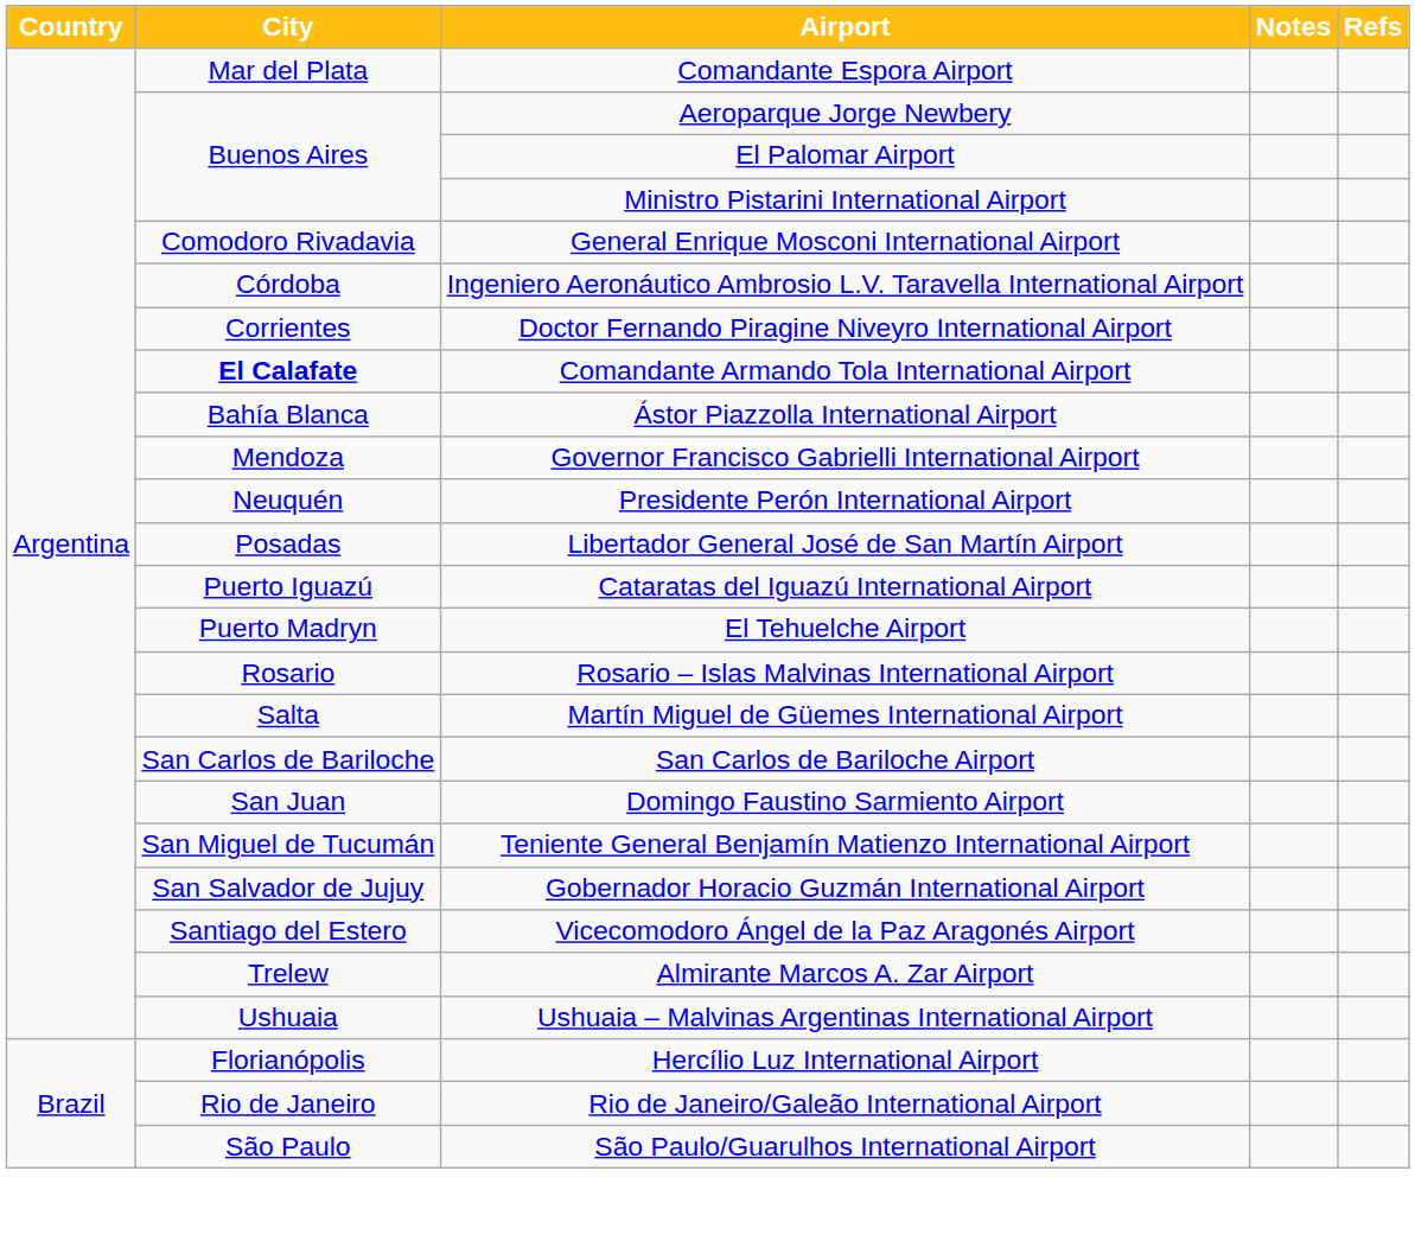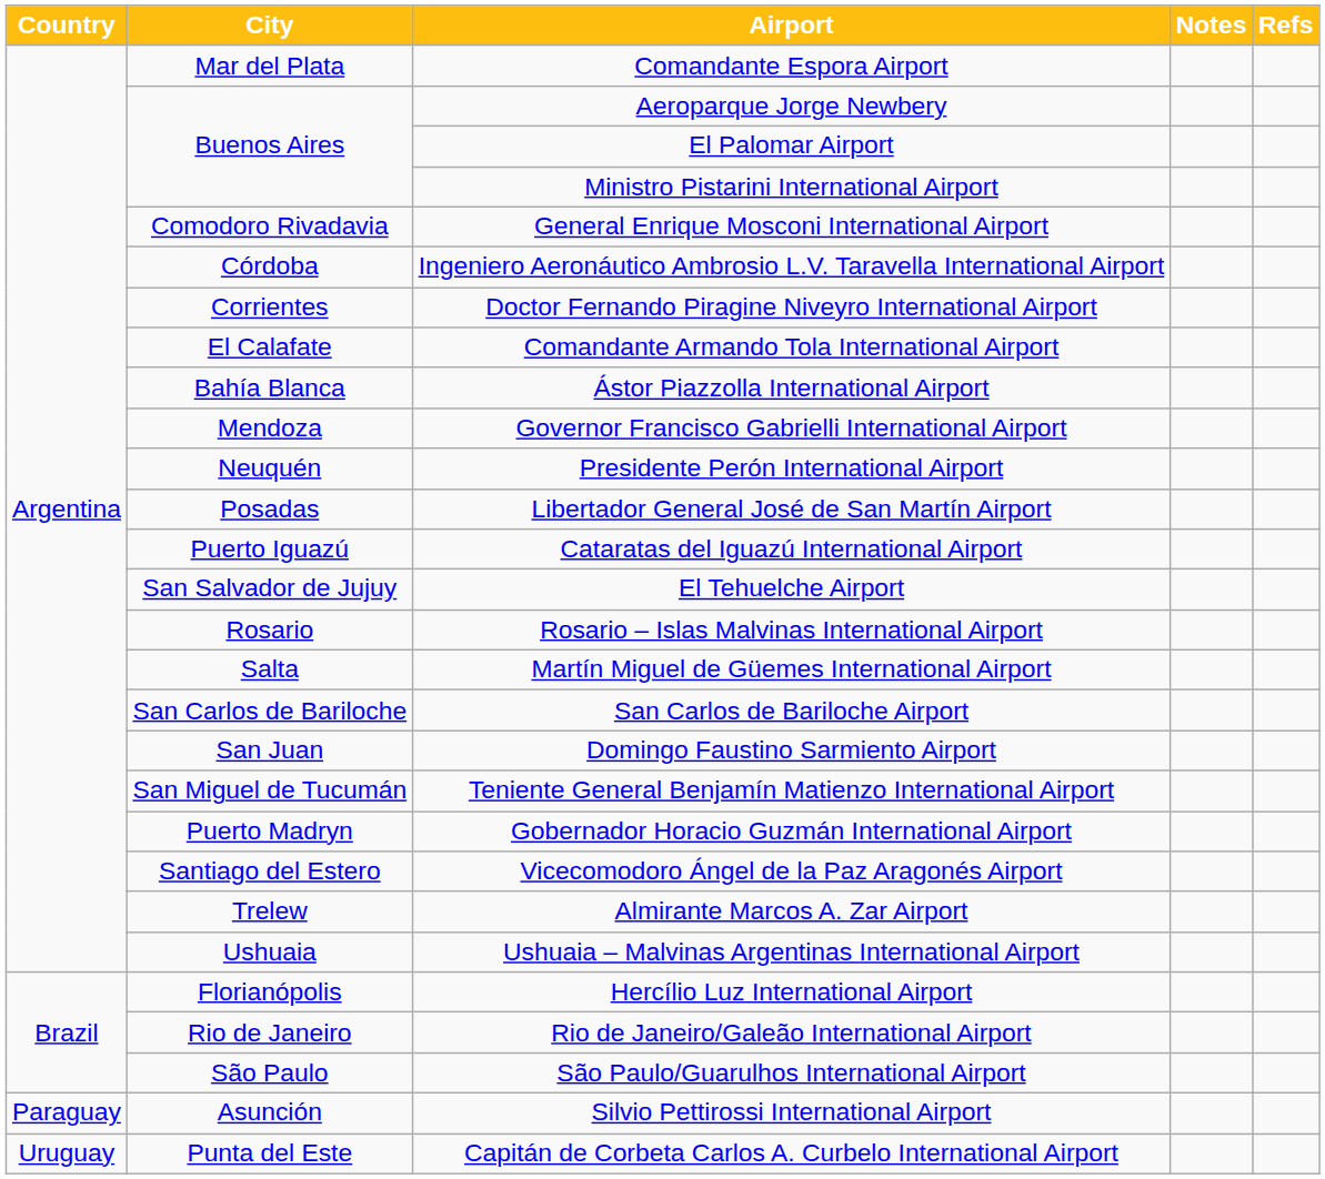Comandante Armando Tola International Airport | City: bold -> normal
El Tehuelche Airport | City: Puerto Madryn -> San Salvador de Jujuy
Gobernador Horacio Guzmán International Airport | City: San Salvador de Jujuy -> Puerto Madryn
+ row: Paraguay | Asunción | Silvio Pettirossi International Airport
+ row: Uruguay | Punta del Este | Capitán de Corbeta Carlos A. Curbelo International Airport
